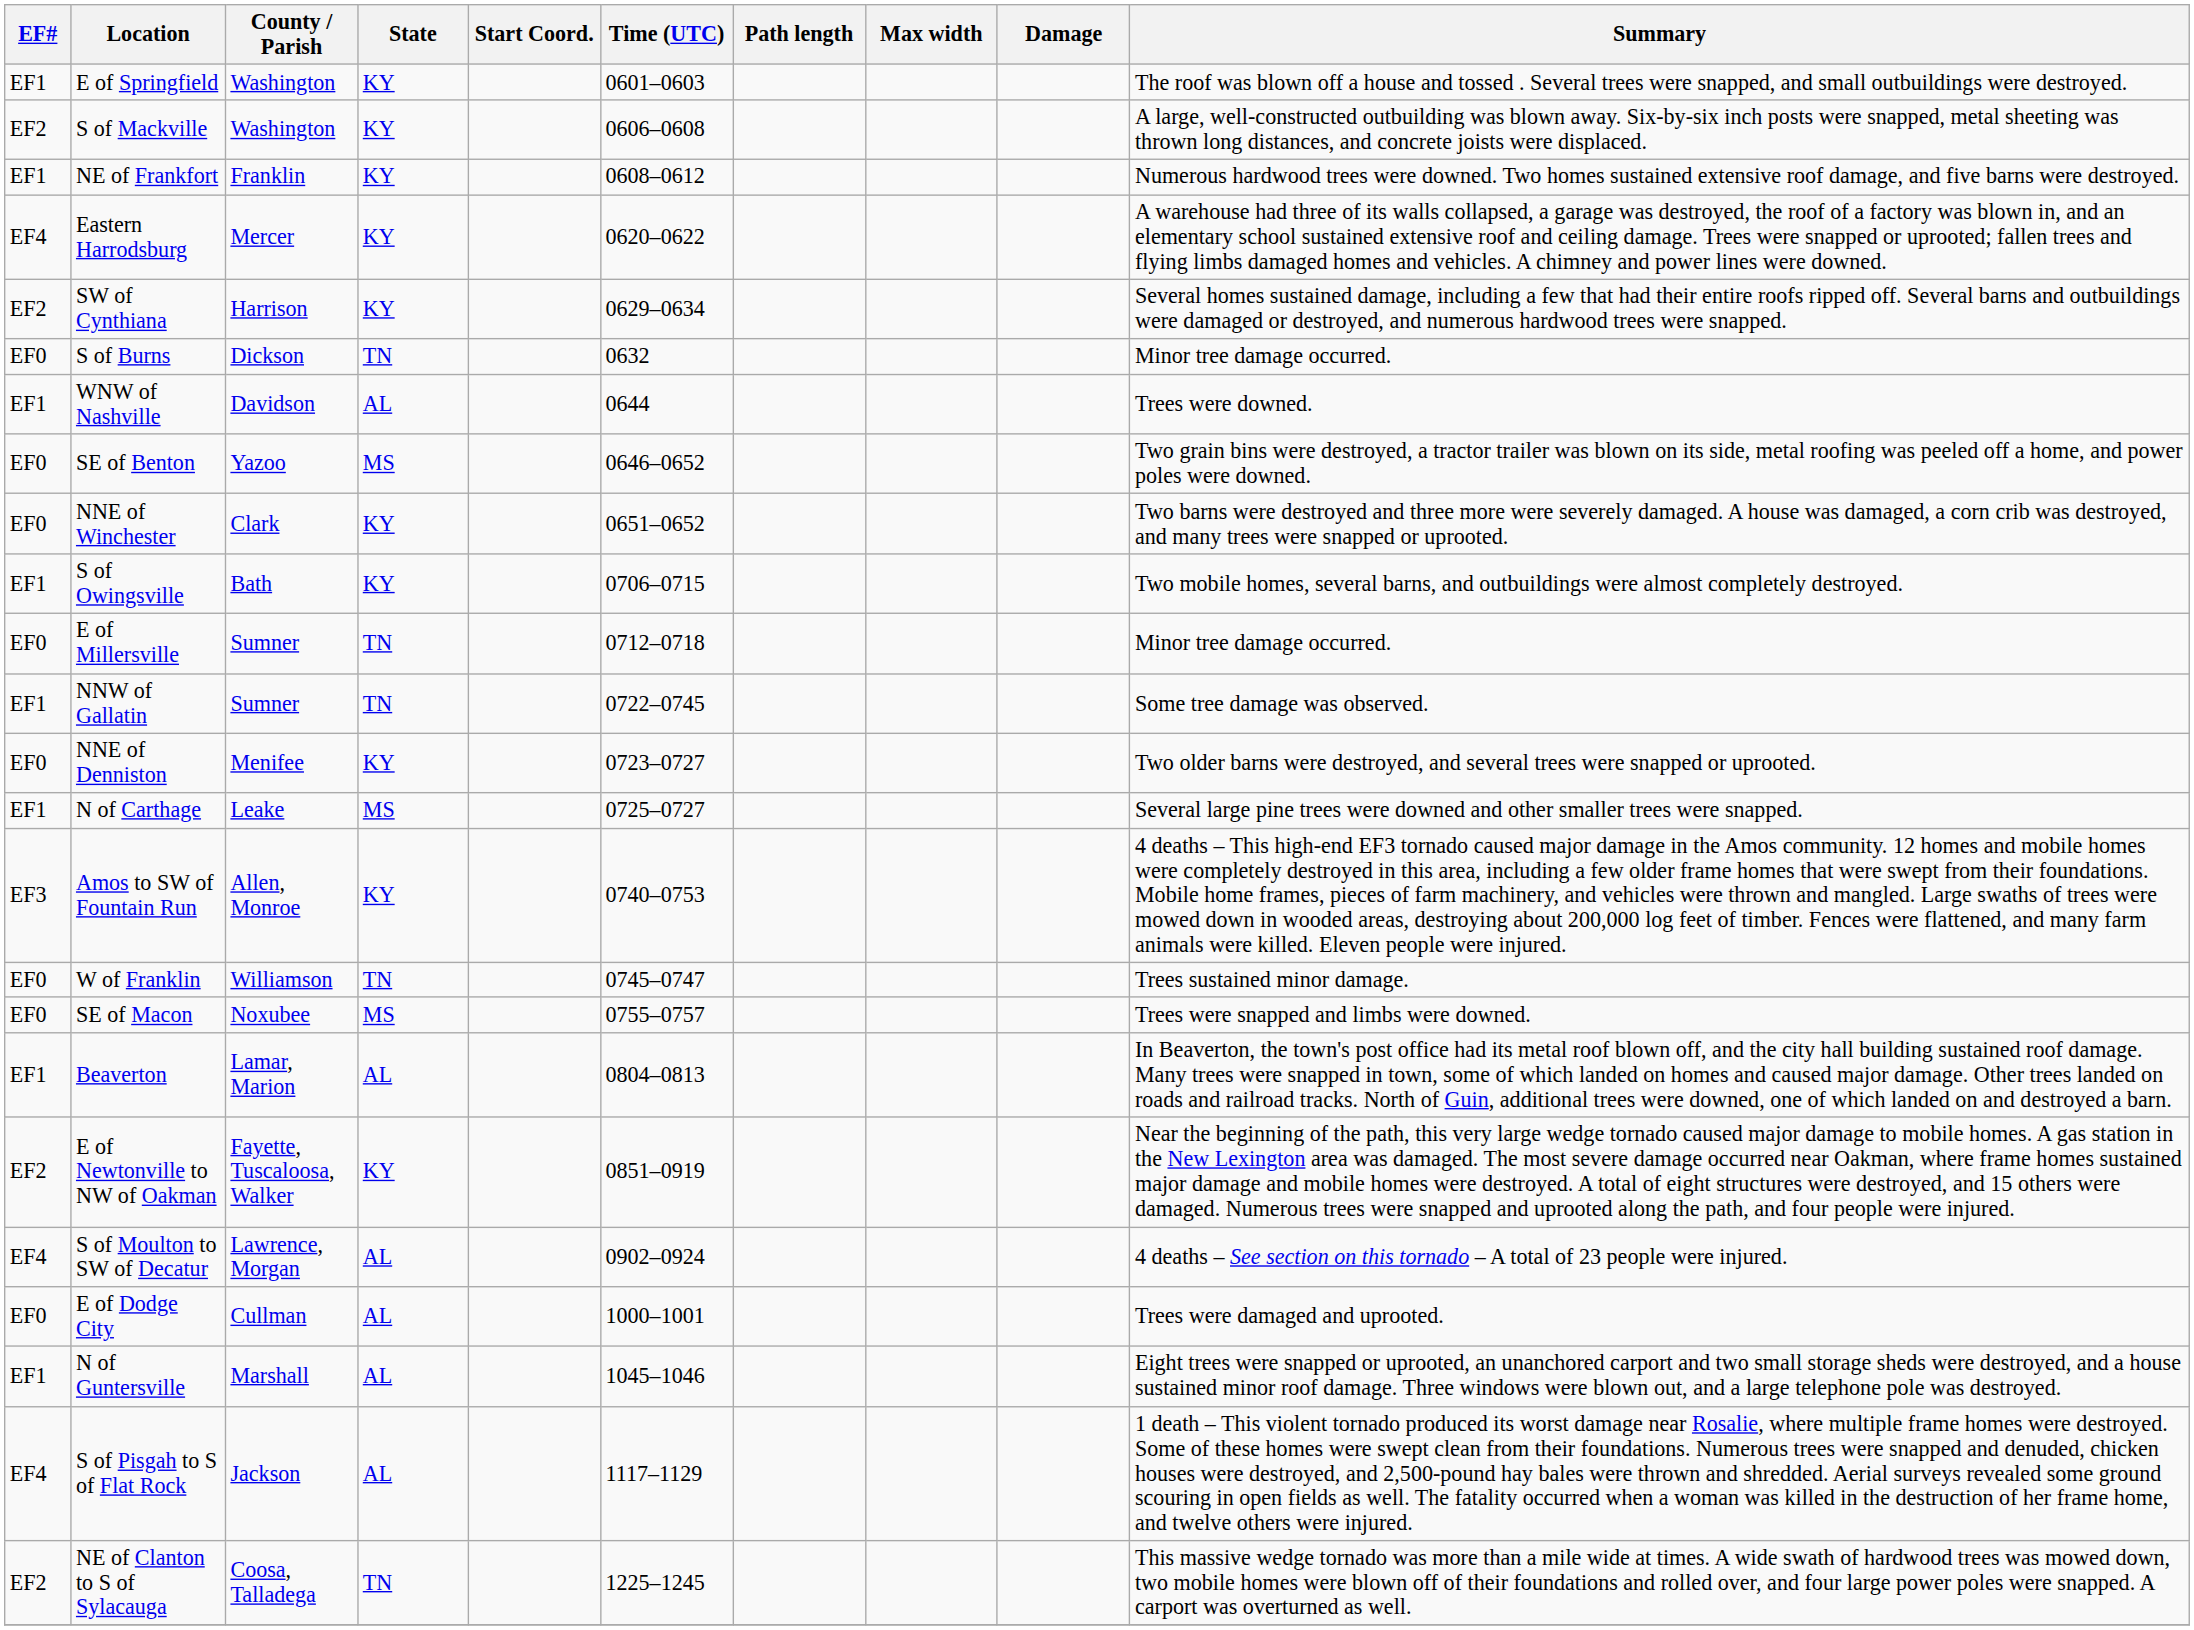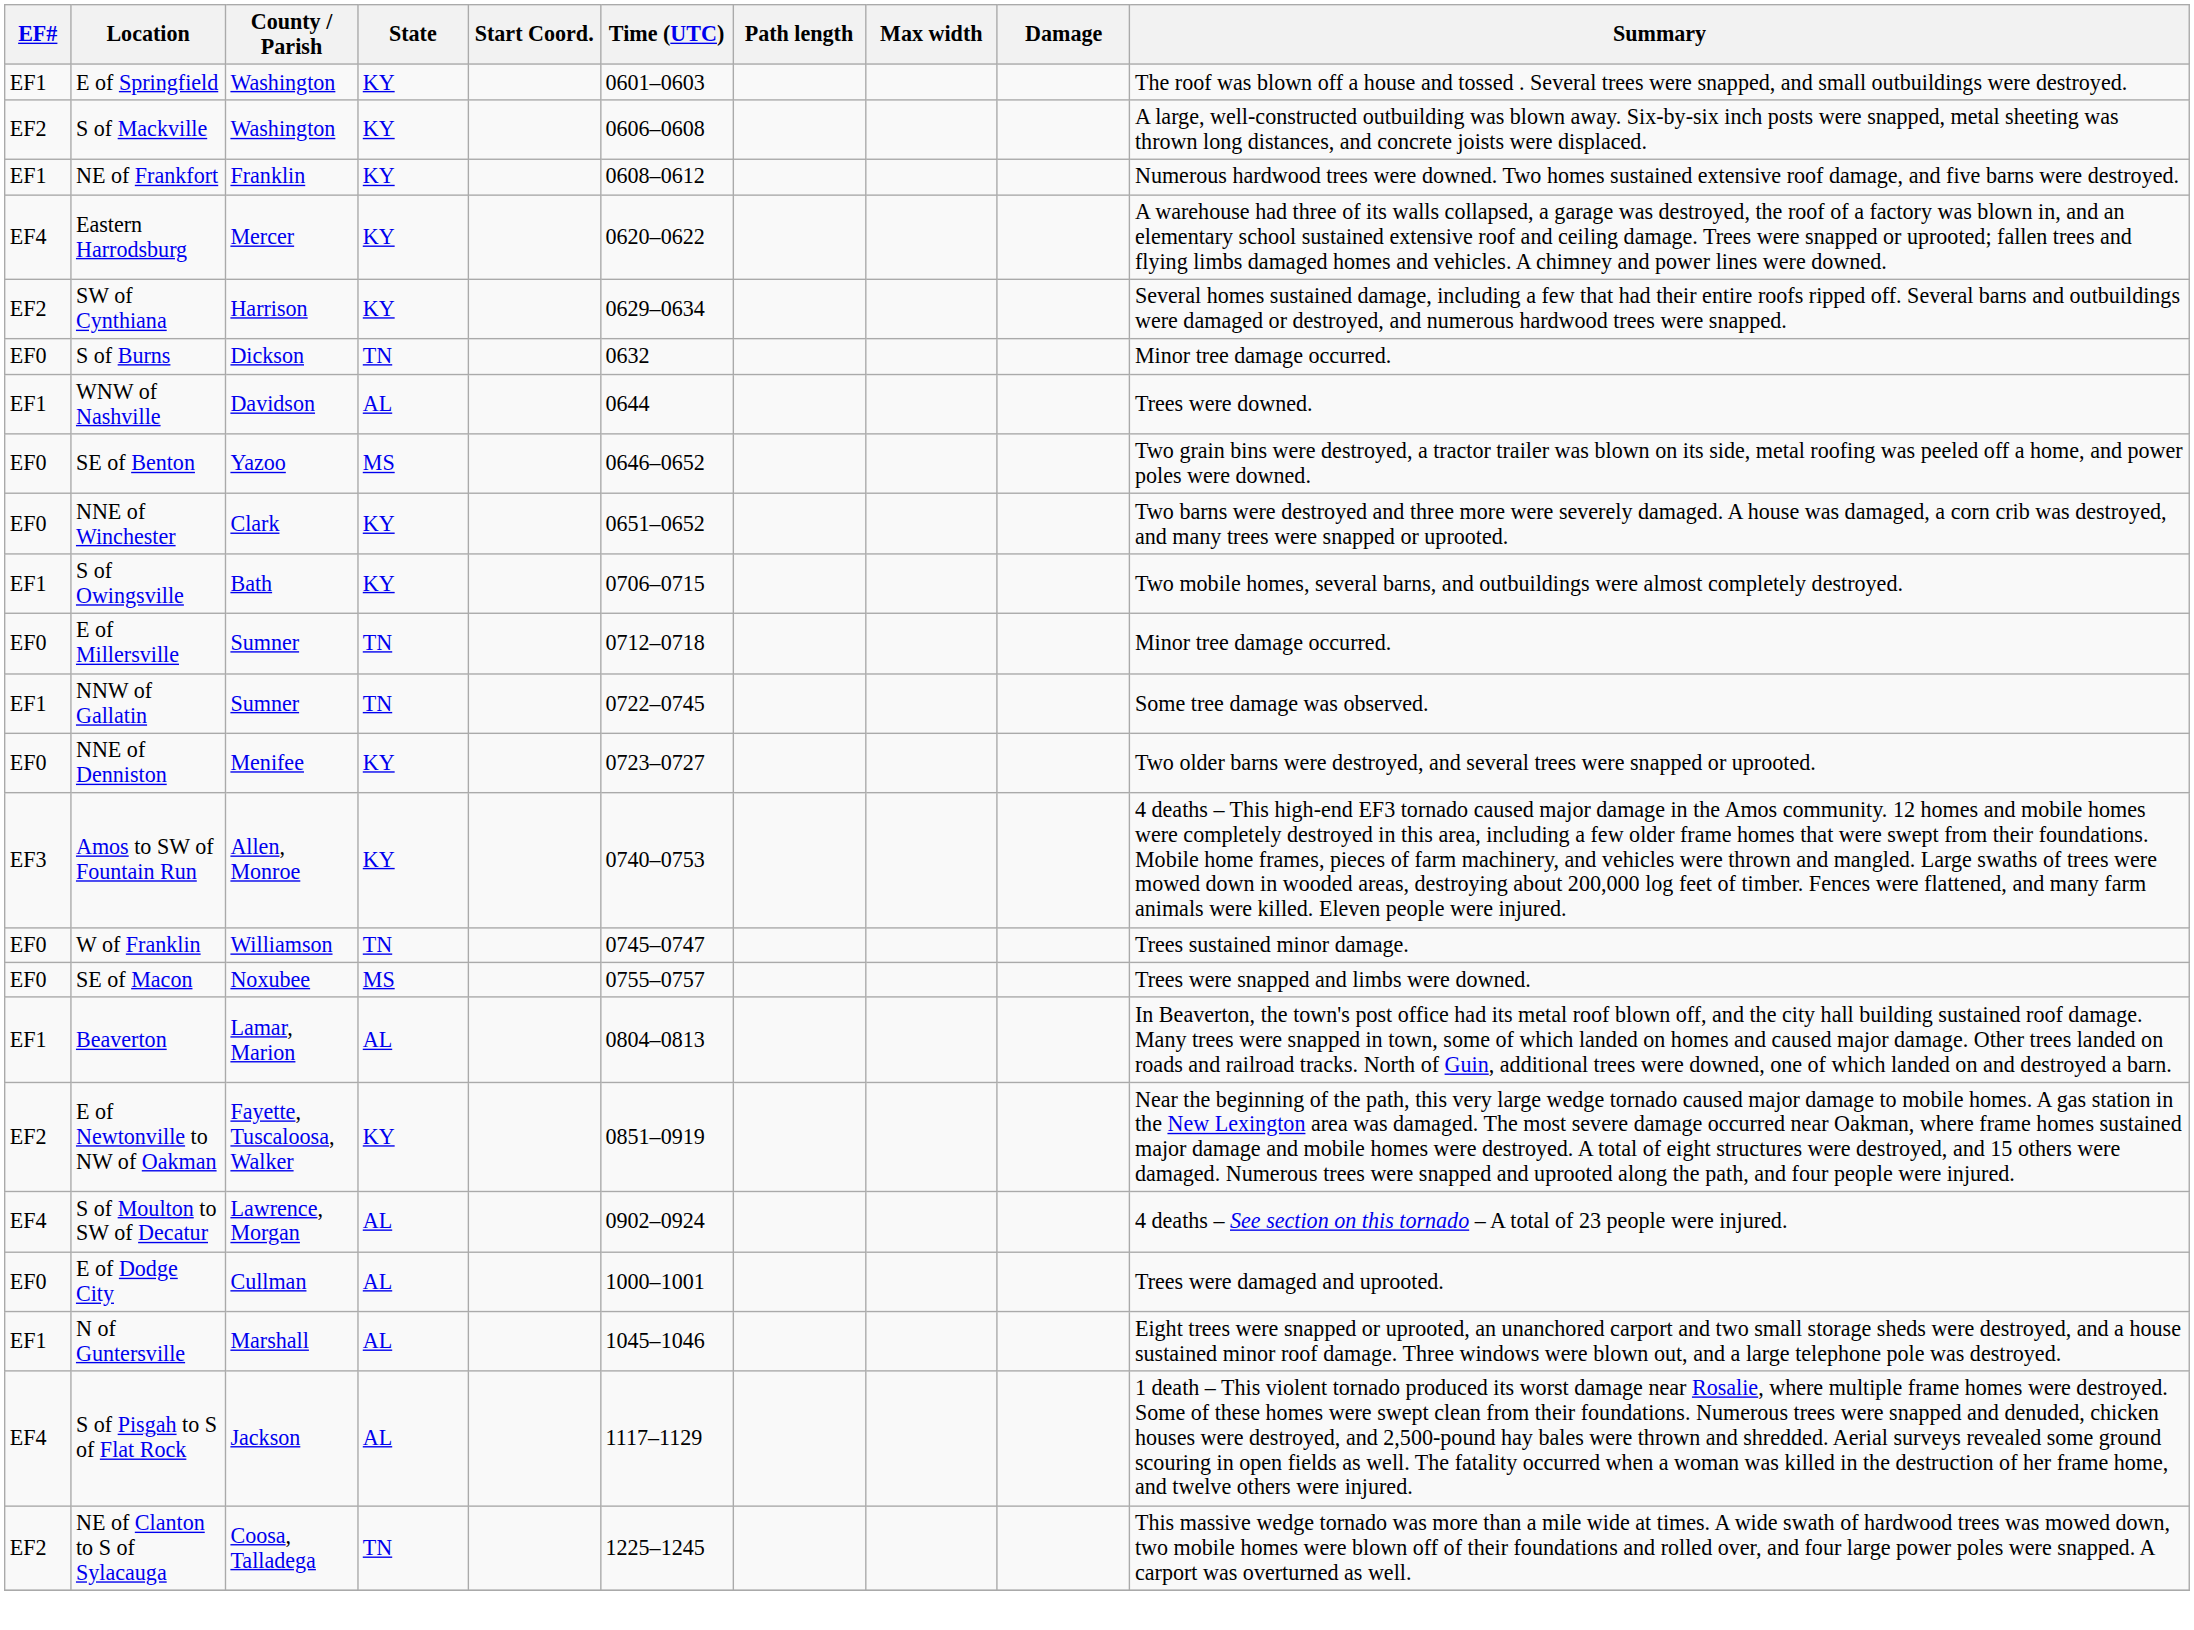- row: EF1 | N of Carthage | Leake | MS | 0725–0727 | Several large pine trees were downed and other smaller trees were snapped.
